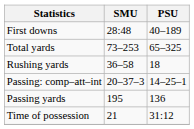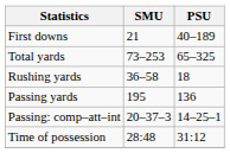First downs | SMU: 28:48 -> 21
rows swapped: Passing yards <-> Passing: comp–att–int
Time of possession | SMU: 21 -> 28:48
